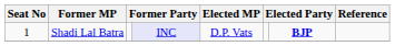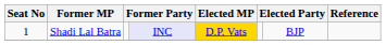Shadi Lal Batra | Elected MP: no background -> gold background
Shadi Lal Batra | column 7: bold -> normal
